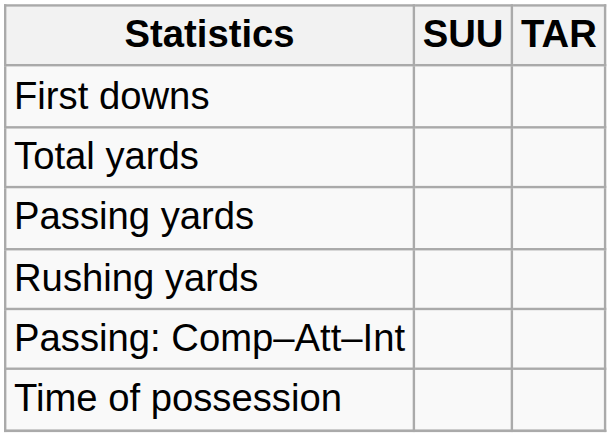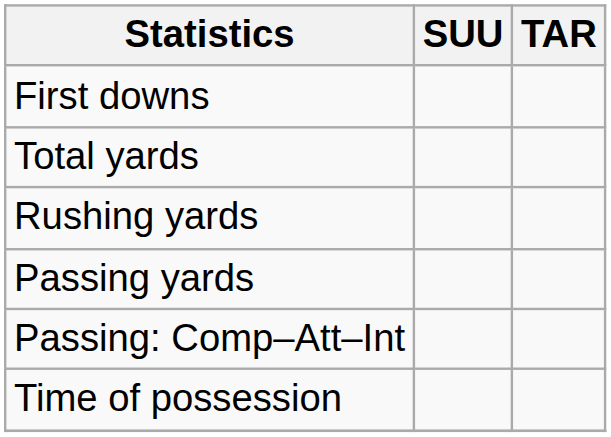rows swapped: Rushing yards <-> Passing yards
